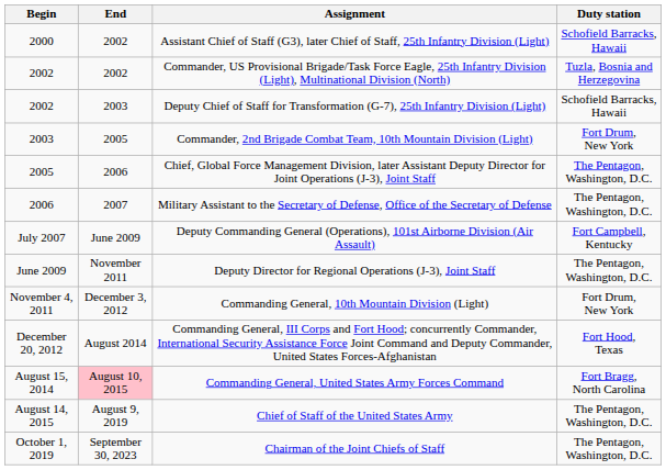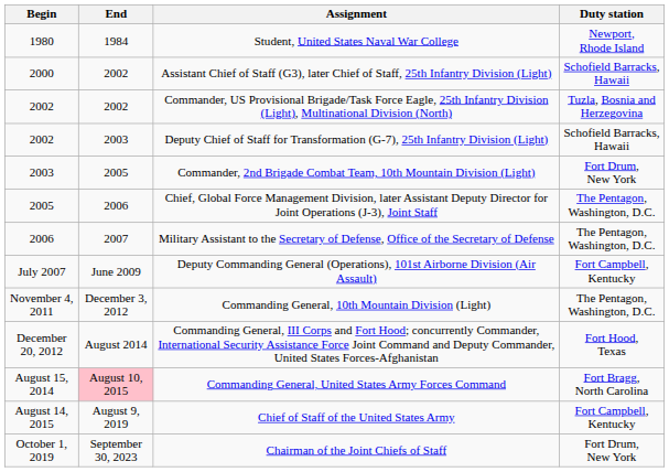+ row: 1980 | 1984 | Student, United States Naval War College | Newport, Rhode Island
- row: June 2009 | November 2011 | Deputy Director for Regional Operations (J-3), Joint Staff | The Pentagon, Washington, D.C.
Commanding General, 10th Mountain Division (Light) | Duty station: Fort Drum, New York -> The Pentagon, Washington, D.C.
Chief of Staff of the United States Army | Duty station: The Pentagon, Washington, D.C. -> Fort Campbell, Kentucky
Chairman of the Joint Chiefs of Staff | Duty station: The Pentagon, Washington, D.C. -> Fort Drum, New York
